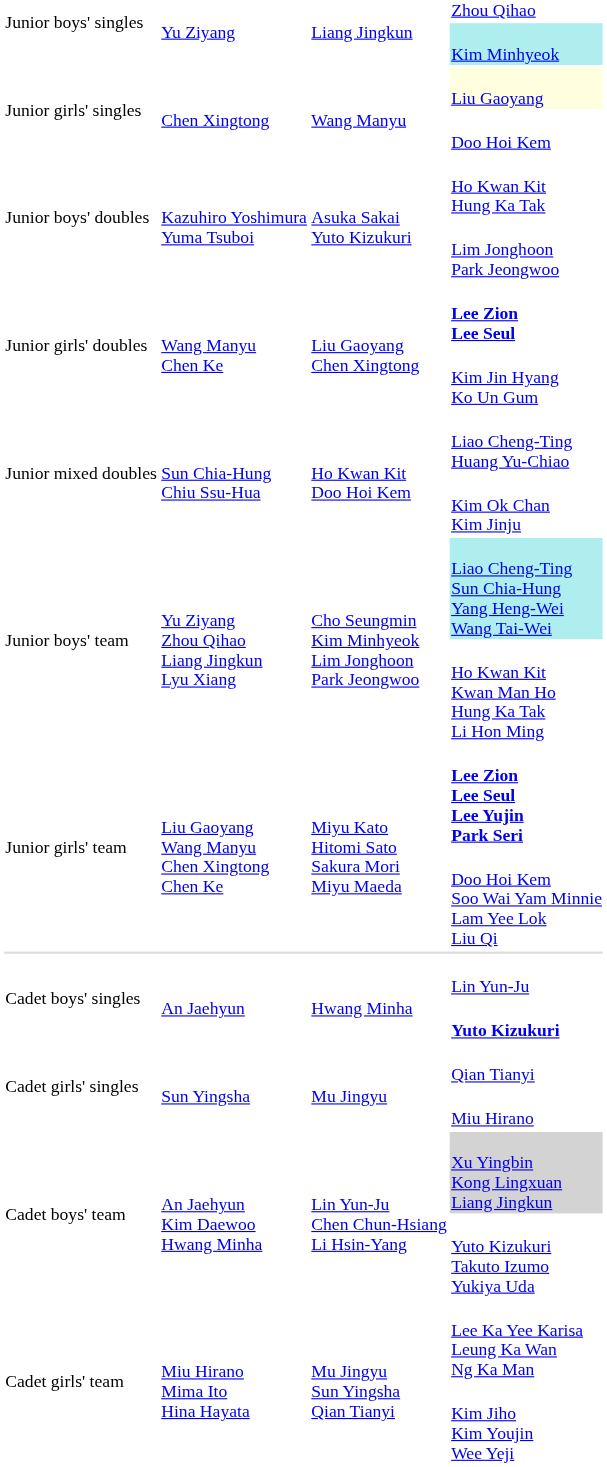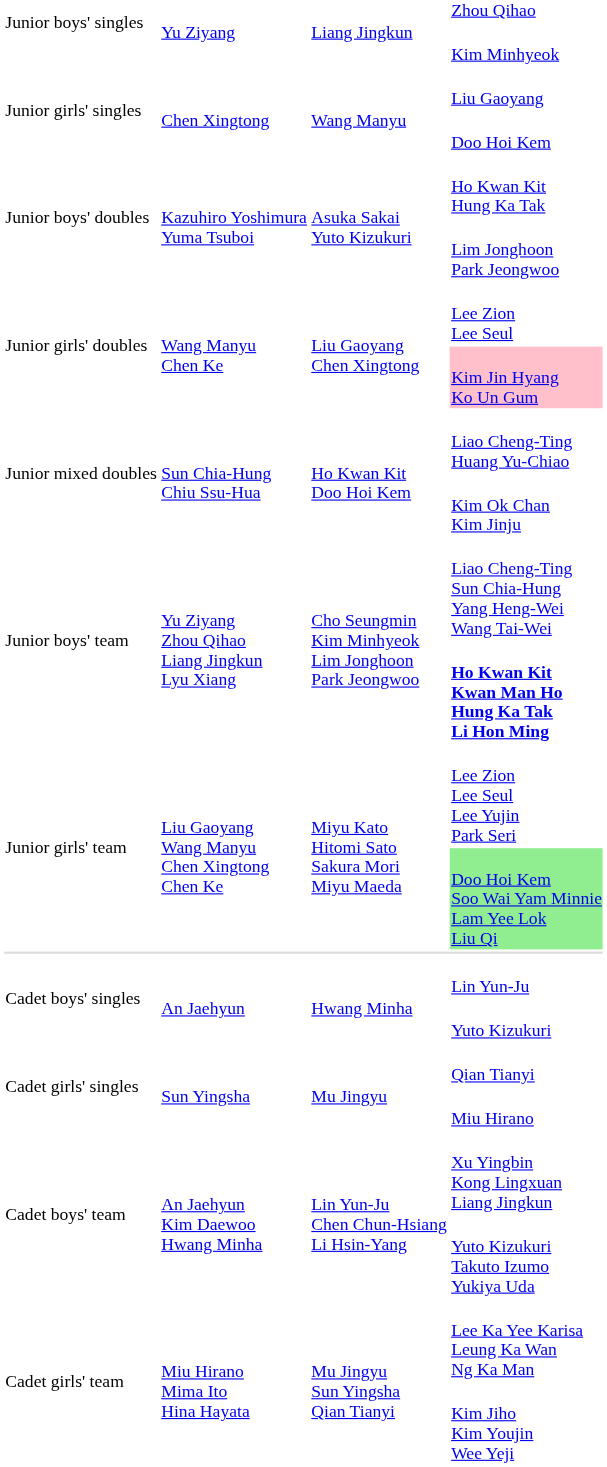Kim Minhyeok | column 4: paleturquoise background -> no background
Liu Gaoyang | column 4: lightyellow background -> no background
Lee Zion Lee Seul | column 4: bold -> normal
Kim Jin Hyang Ko Un Gum | column 4: no background -> pink background
Liao Cheng-Ting Sun Chia-Hung Yang Heng-Wei Wang Tai-Wei | column 4: paleturquoise background -> no background
Ho Kwan Kit Kwan Man Ho Hung Ka Tak Li Hon Ming | column 4: normal -> bold
Lee Zion Lee Seul Lee Yujin Park Seri | column 4: bold -> normal
Doo Hoi Kem Soo Wai Yam Minnie Lam Yee Lok Liu Qi | column 4: no background -> lightgreen background
Yuto Kizukuri | column 4: bold -> normal
Xu Yingbin Kong Lingxuan Liang Jingkun | column 4: lightgrey background -> no background
